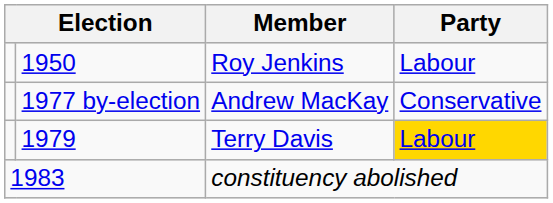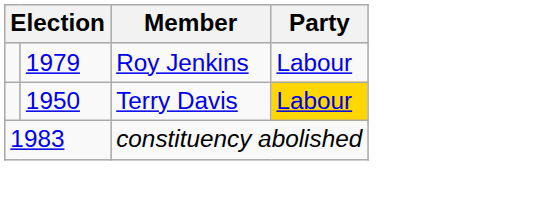Roy Jenkins | column 2: 1950 -> 1979
- row: 1977 by-election | Andrew MacKay | Conservative
Terry Davis | column 2: 1979 -> 1950
